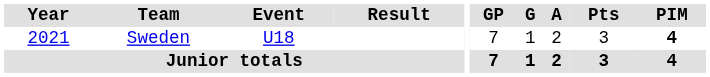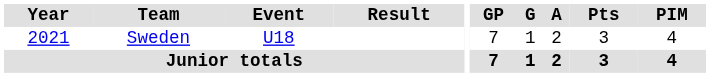Sweden | PIM: bold -> normal
